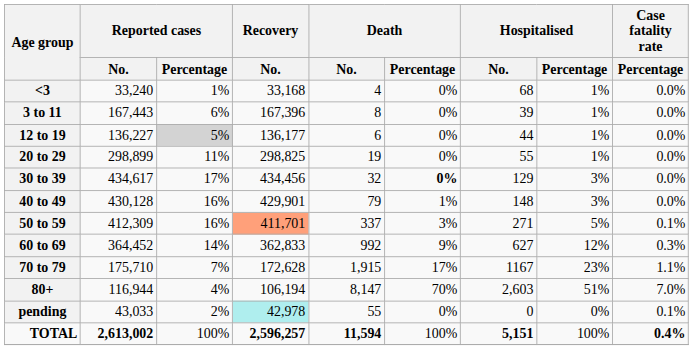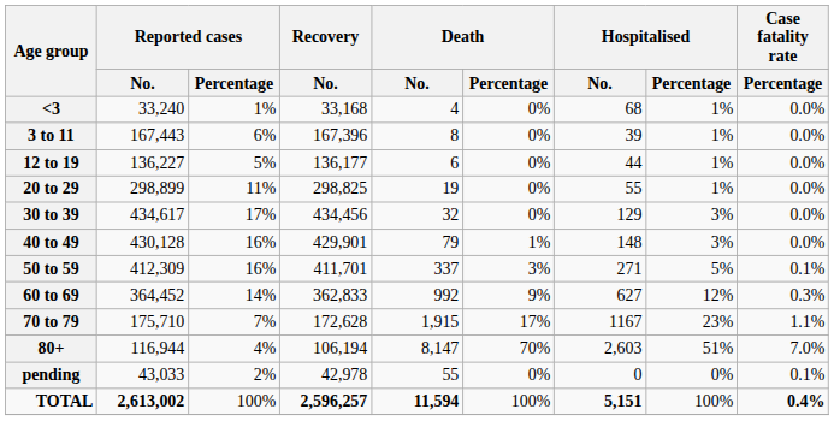12 to 19 | Reported cases / Percentage: lightgrey background -> no background
30 to 39 | Death / Percentage: bold -> normal
50 to 59 | Recovery / No.: lightsalmon background -> no background
pending | Recovery / No.: paleturquoise background -> no background
